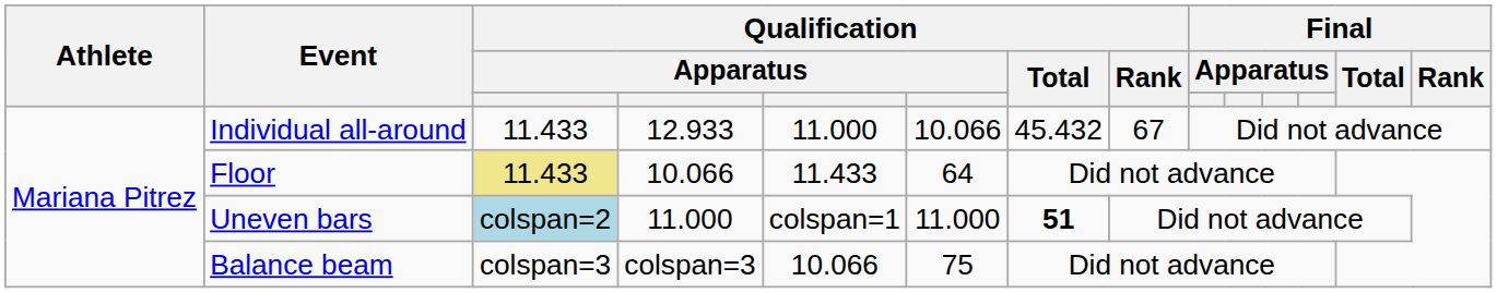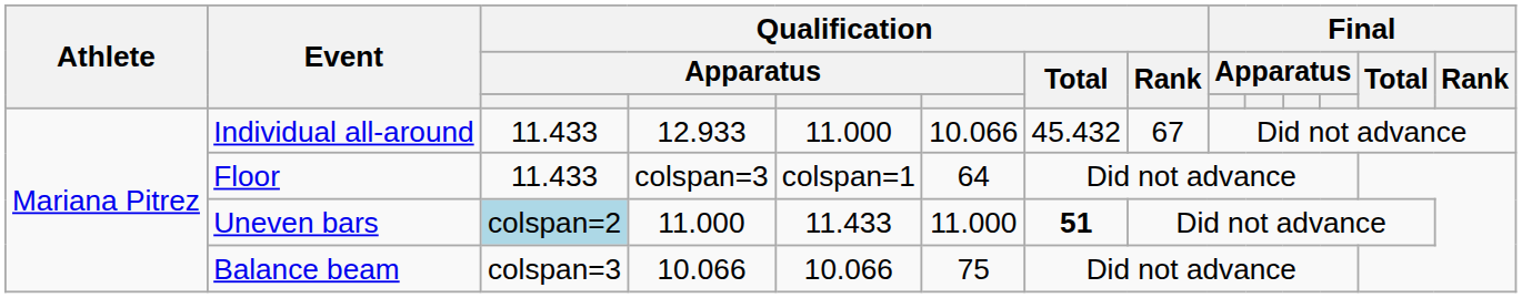Floor | column 3: khaki background -> no background
Floor | column 4: 10.066 -> colspan=3
Floor | column 5: 11.433 -> colspan=1
Uneven bars | column 5: colspan=1 -> 11.433
Balance beam | column 4: colspan=3 -> 10.066
